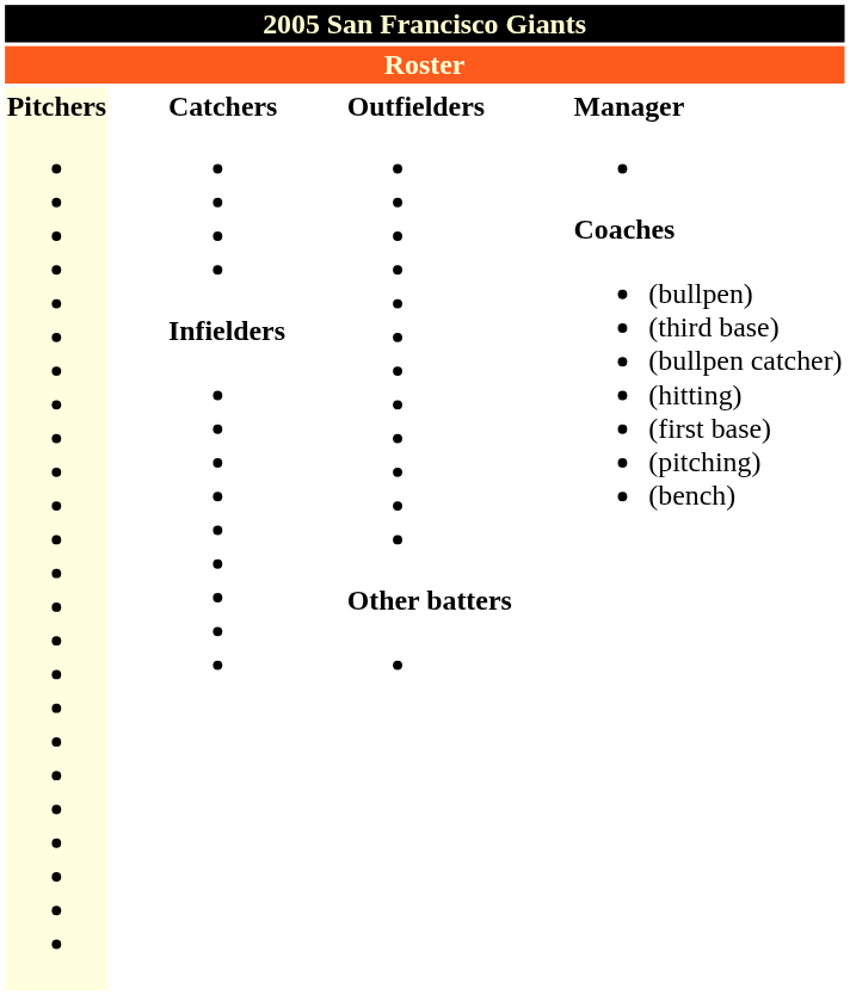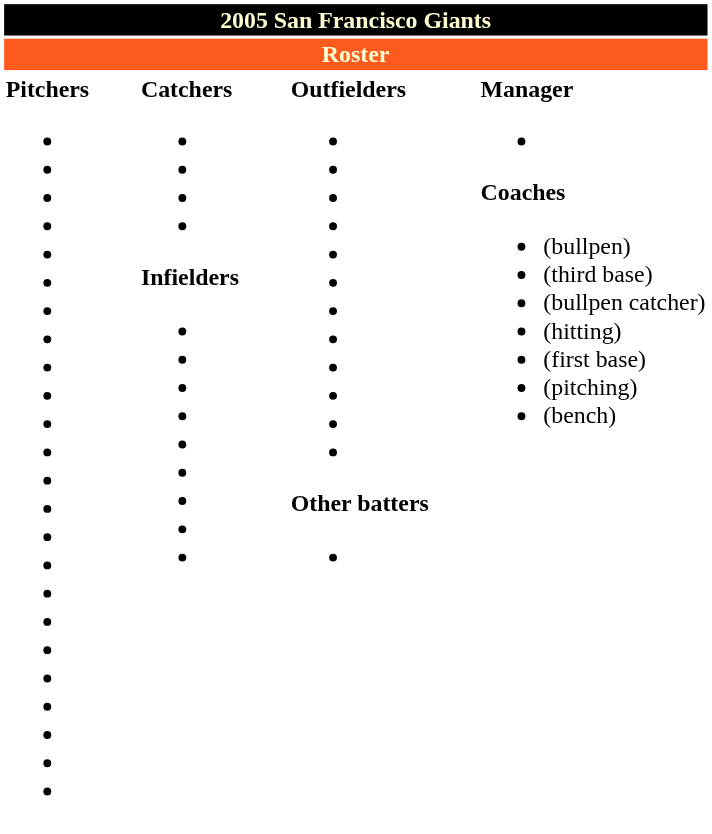Pitchers | column 1: lightyellow background -> no background
